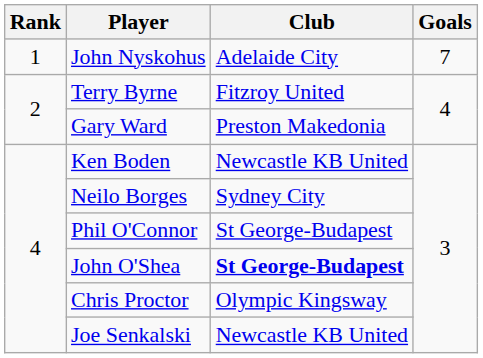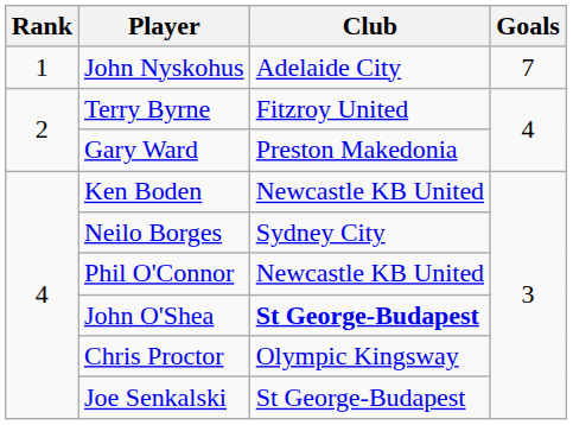Phil O'Connor | Club: St George-Budapest -> Newcastle KB United
Joe Senkalski | Club: Newcastle KB United -> St George-Budapest
